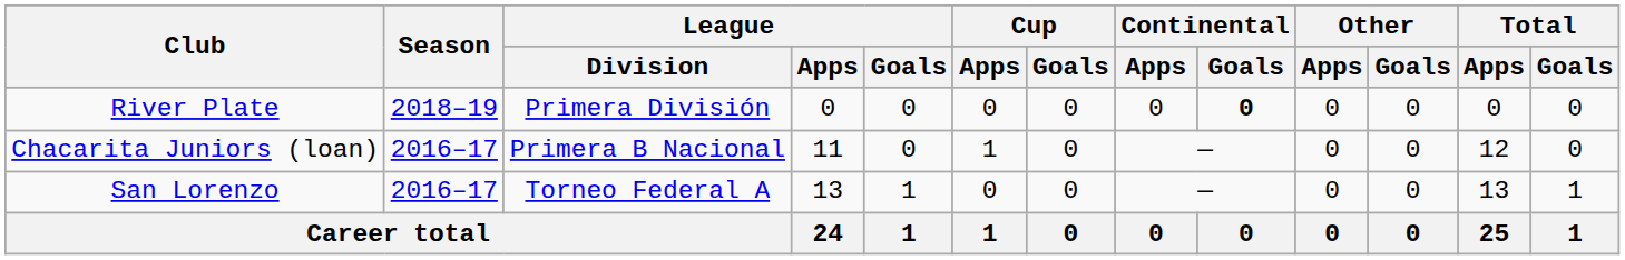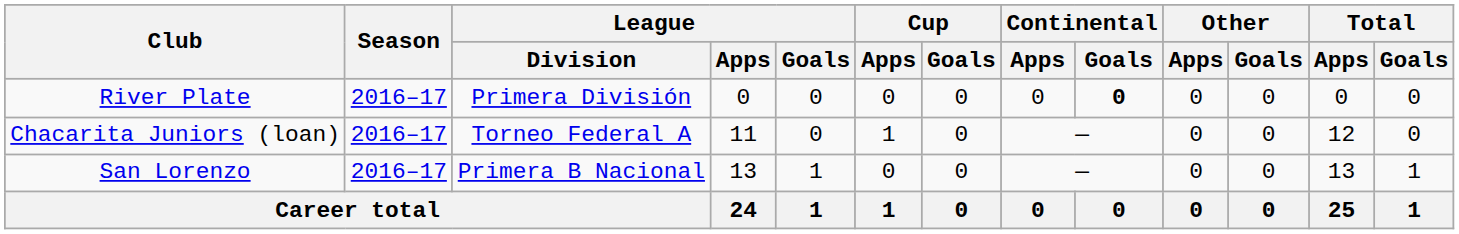River Plate | Season: 2018–19 -> 2016–17
Chacarita Juniors (loan) | League / Division: Primera B Nacional -> Torneo Federal A
San Lorenzo | League / Division: Torneo Federal A -> Primera B Nacional
